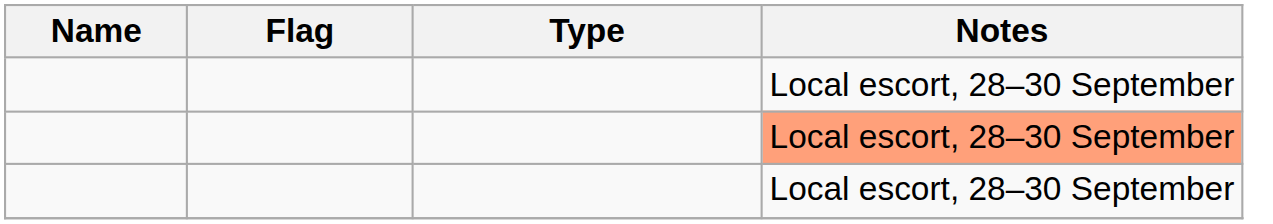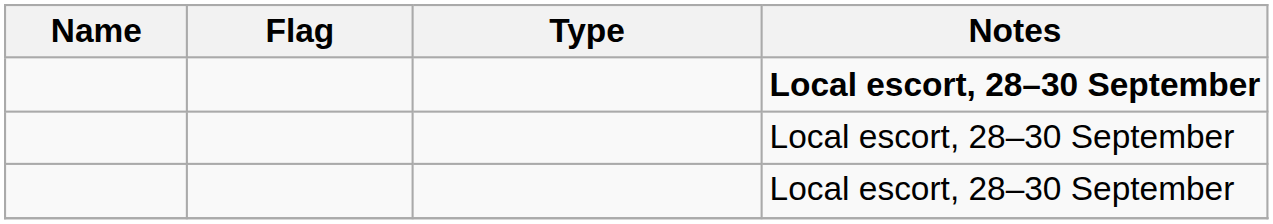row 2 | Notes: normal -> bold
row 3 | Notes: lightsalmon background -> no background
